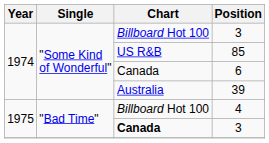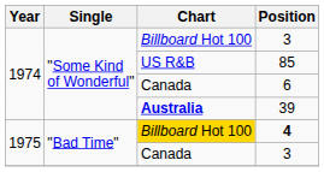39 | Chart: normal -> bold
4 | Chart: no background -> gold background
4 | Position: normal -> bold
Canada / 3 | Chart: bold -> normal
